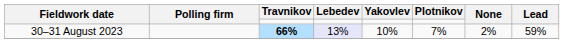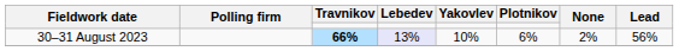30–31 August 2023 | Plotnikov: 7% -> 6%
30–31 August 2023 | Lead: 59% -> 56%
